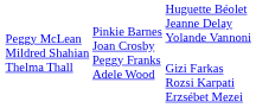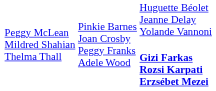row 2 | column 3: normal -> bold
